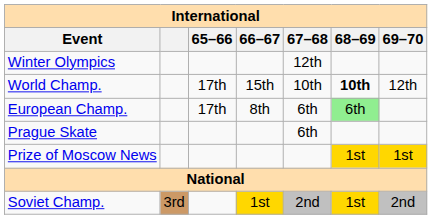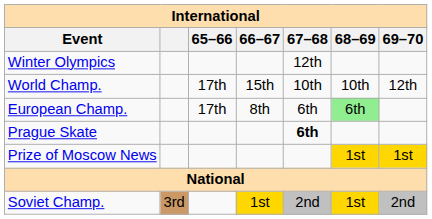World Champ. | 68–69: bold -> normal
Prague Skate | 67–68: normal -> bold
